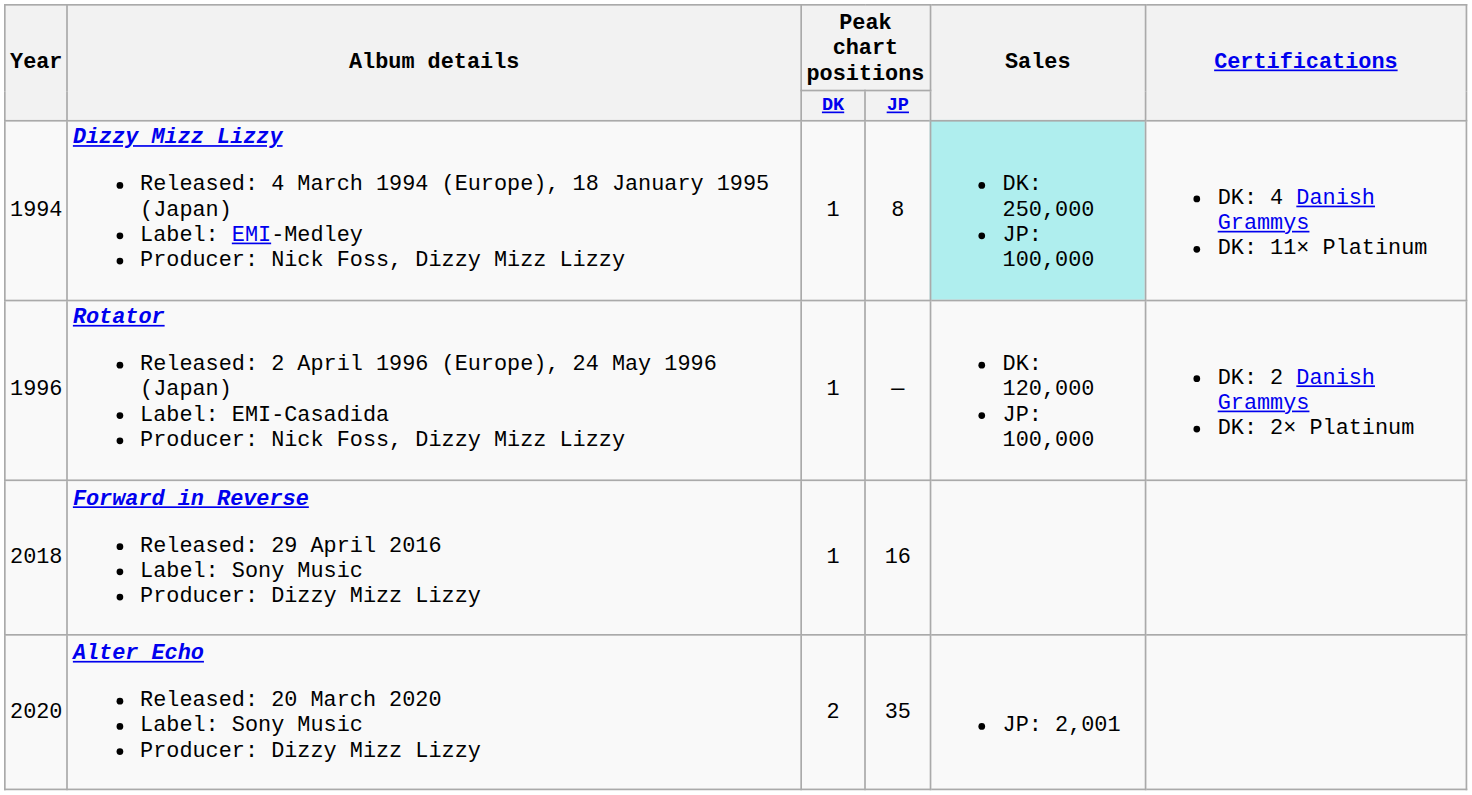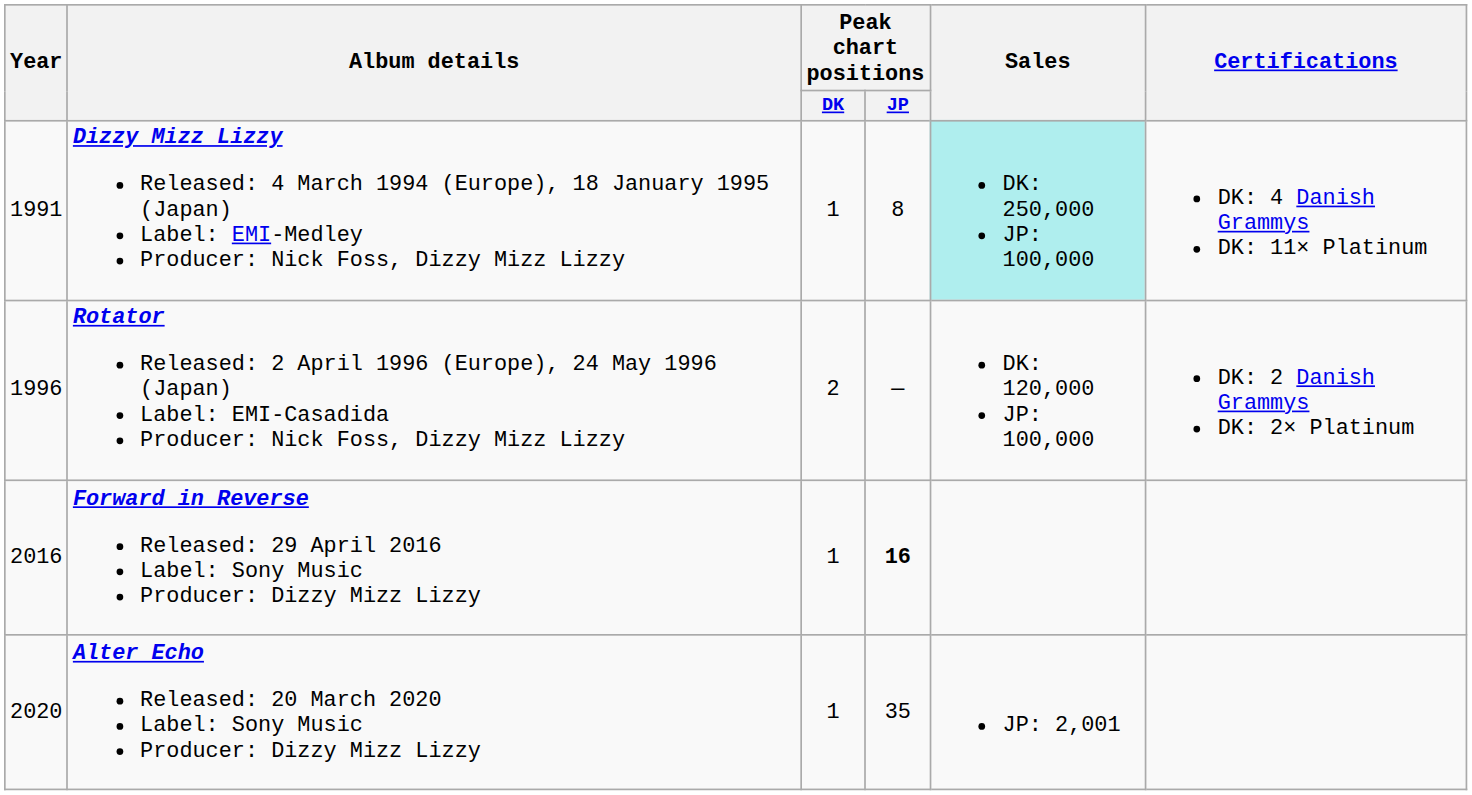row 3 | Year: 1994 -> 1991
row 4 | Peak chart positions / DK: 1 -> 2
row 5 | Year: 2018 -> 2016
row 5 | Peak chart positions / JP: normal -> bold
row 6 | Peak chart positions / DK: 2 -> 1
